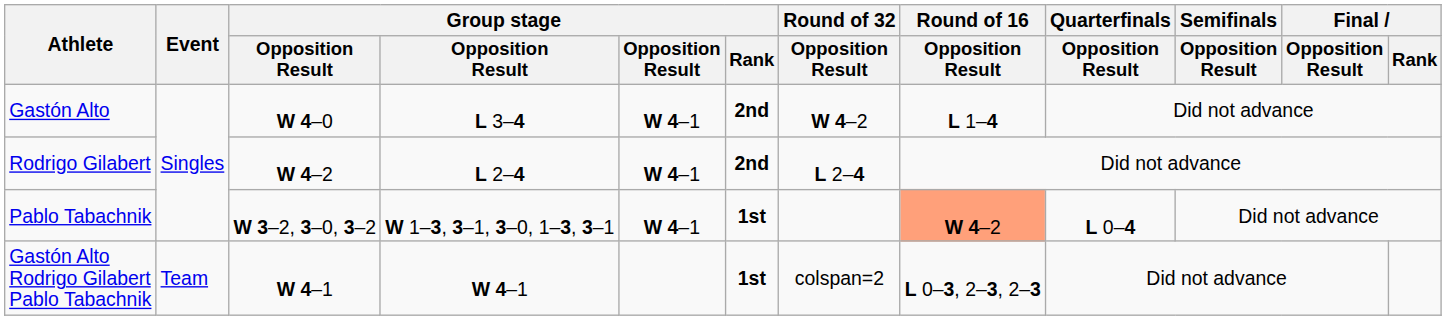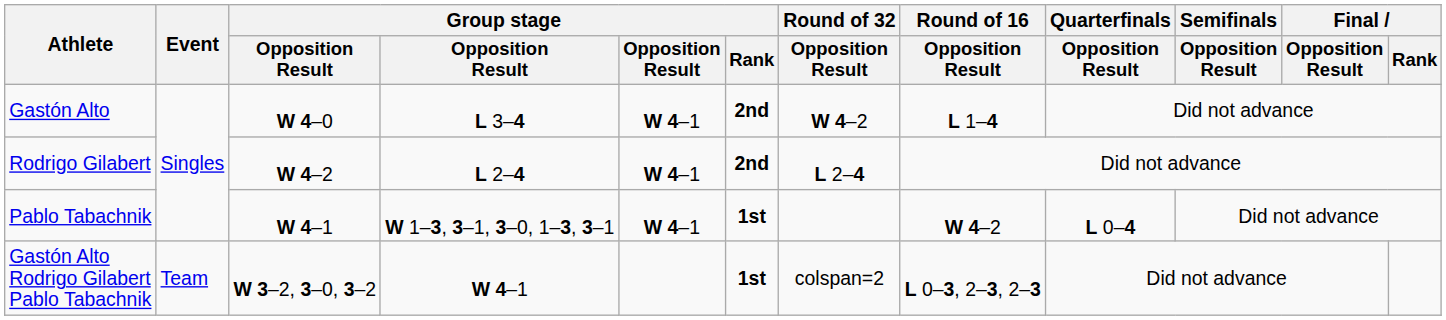Pablo Tabachnik | column 3: W 3–2, 3–0, 3–2 -> W 4–1
Pablo Tabachnik | Round of 16 / Opposition Result: lightsalmon background -> no background
Gastón Alto Rodrigo Gilabert Pablo Tabachnik | column 3: W 4–1 -> W 3–2, 3–0, 3–2
